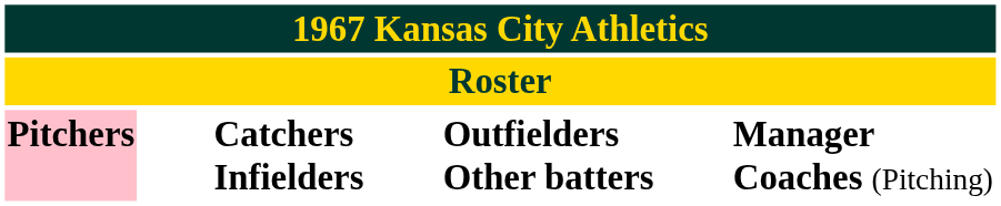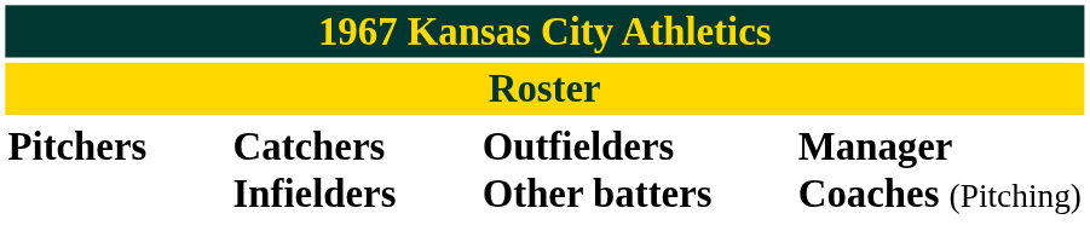Pitchers | column 1: pink background -> no background
